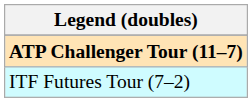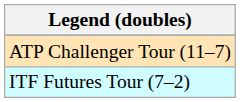row 2 | column 1: bold -> normal
